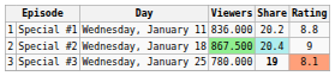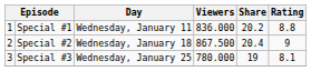Special #2 | Viewers: lightgreen background -> no background
Special #2 | Share: paleturquoise background -> no background
Special #3 | Share: bold -> normal
Special #3 | Rating: lightsalmon background -> no background
